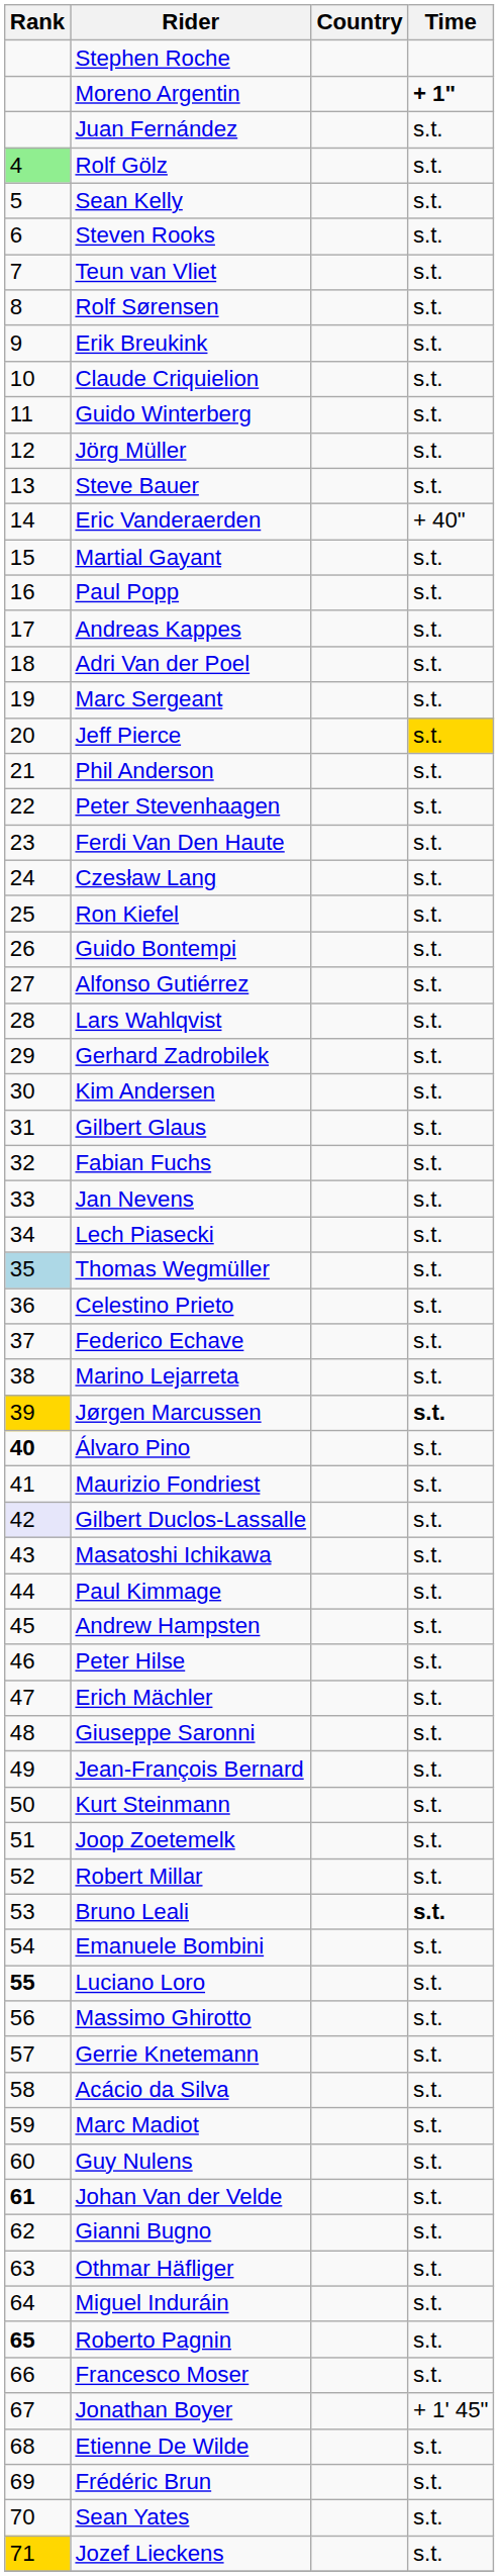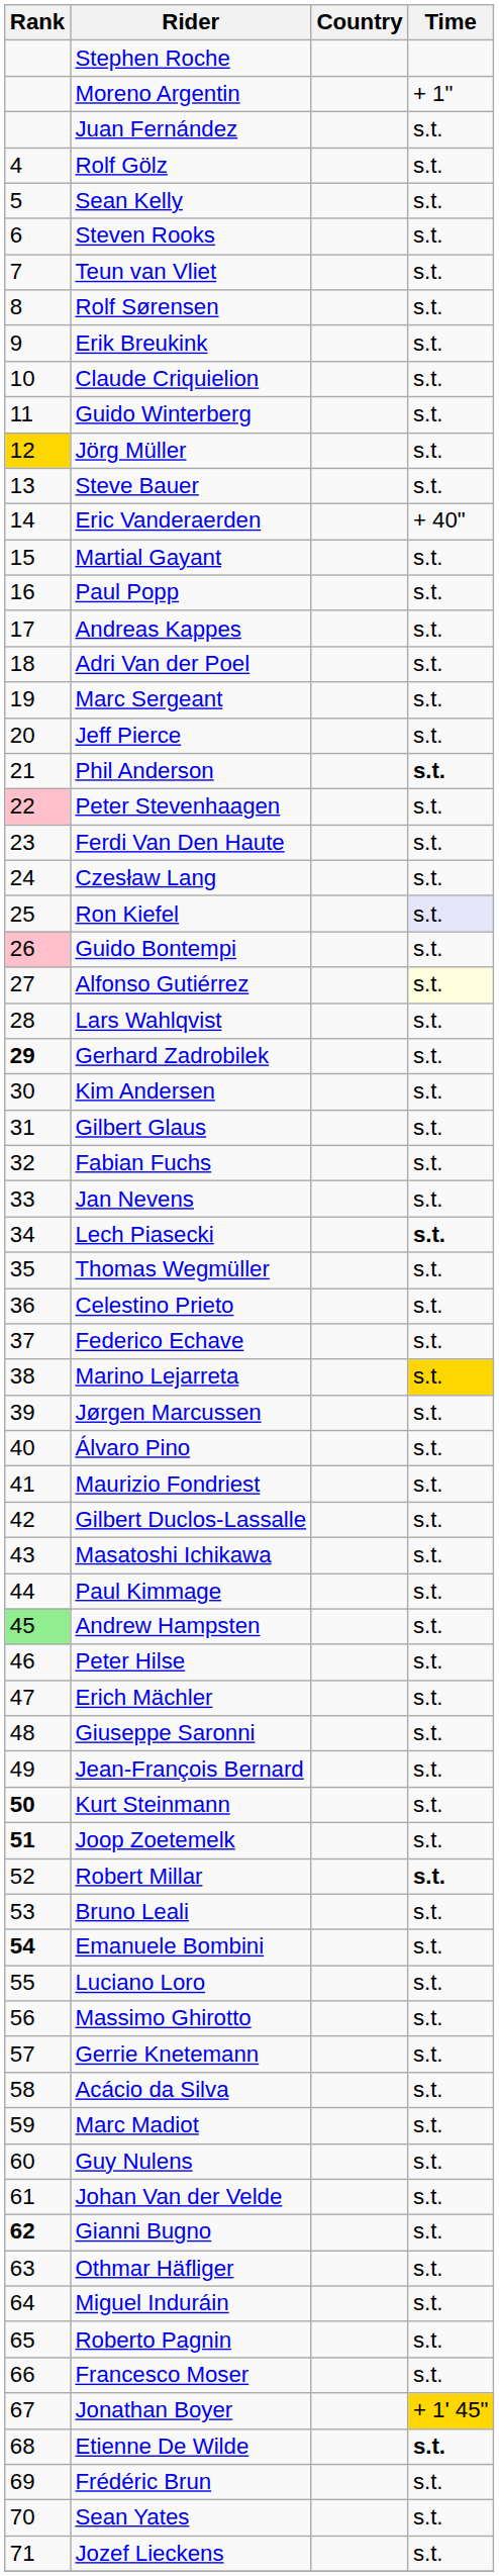Moreno Argentin | Time: bold -> normal
Rolf Gölz | Rank: lightgreen background -> no background
Jörg Müller | Rank: no background -> gold background
Jeff Pierce | Time: gold background -> no background
Phil Anderson | Time: normal -> bold
Peter Stevenhaagen | Rank: no background -> pink background
Ron Kiefel | Time: no background -> lavender background
Guido Bontempi | Rank: no background -> pink background
Alfonso Gutiérrez | Time: no background -> lightyellow background
Gerhard Zadrobilek | Rank: normal -> bold
Lech Piasecki | Time: normal -> bold
Thomas Wegmüller | Rank: lightblue background -> no background
Marino Lejarreta | Time: no background -> gold background
Jørgen Marcussen | Rank: gold background -> no background
Jørgen Marcussen | Time: bold -> normal
Álvaro Pino | Rank: bold -> normal
Gilbert Duclos-Lassalle | Rank: lavender background -> no background
Andrew Hampsten | Rank: no background -> lightgreen background
Kurt Steinmann | Rank: normal -> bold
Joop Zoetemelk | Rank: normal -> bold
Robert Millar | Time: normal -> bold
Bruno Leali | Time: bold -> normal
Emanuele Bombini | Rank: normal -> bold
Luciano Loro | Rank: bold -> normal
Johan Van der Velde | Rank: bold -> normal
Gianni Bugno | Rank: normal -> bold
Roberto Pagnin | Rank: bold -> normal
Jonathan Boyer | Time: no background -> gold background
Etienne De Wilde | Time: normal -> bold
Jozef Lieckens | Rank: gold background -> no background
